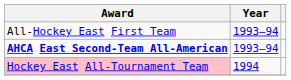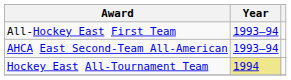row 3 | Award: bold -> normal
row 4 | Award: pink background -> no background
row 4 | Year: no background -> khaki background
